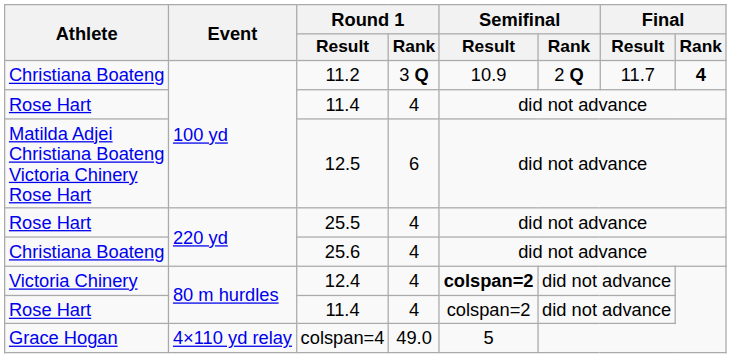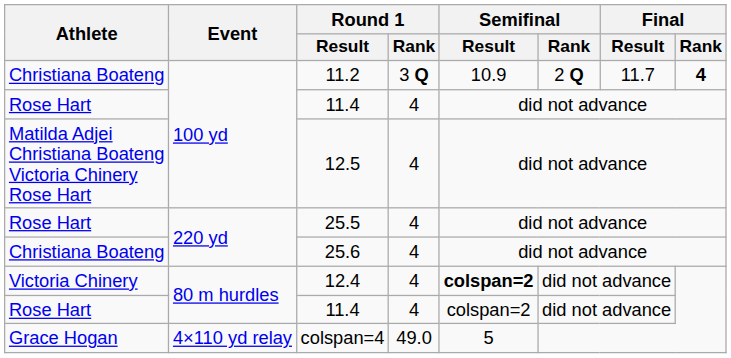12.5 | Round 1 / Rank: 6 -> 4
